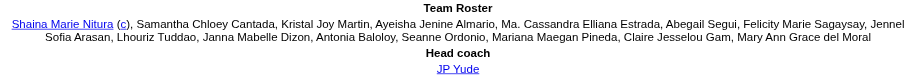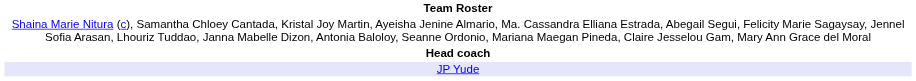row 4 | column 1: no background -> lavender background
